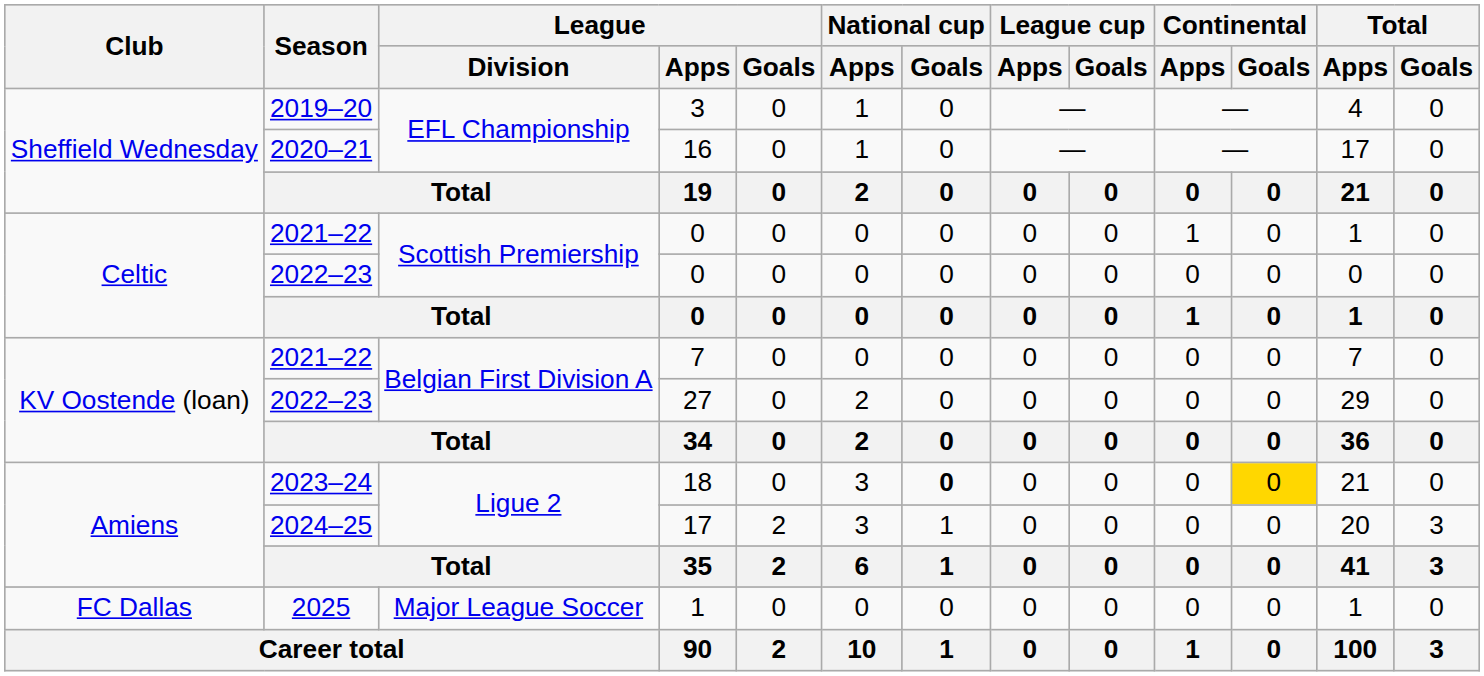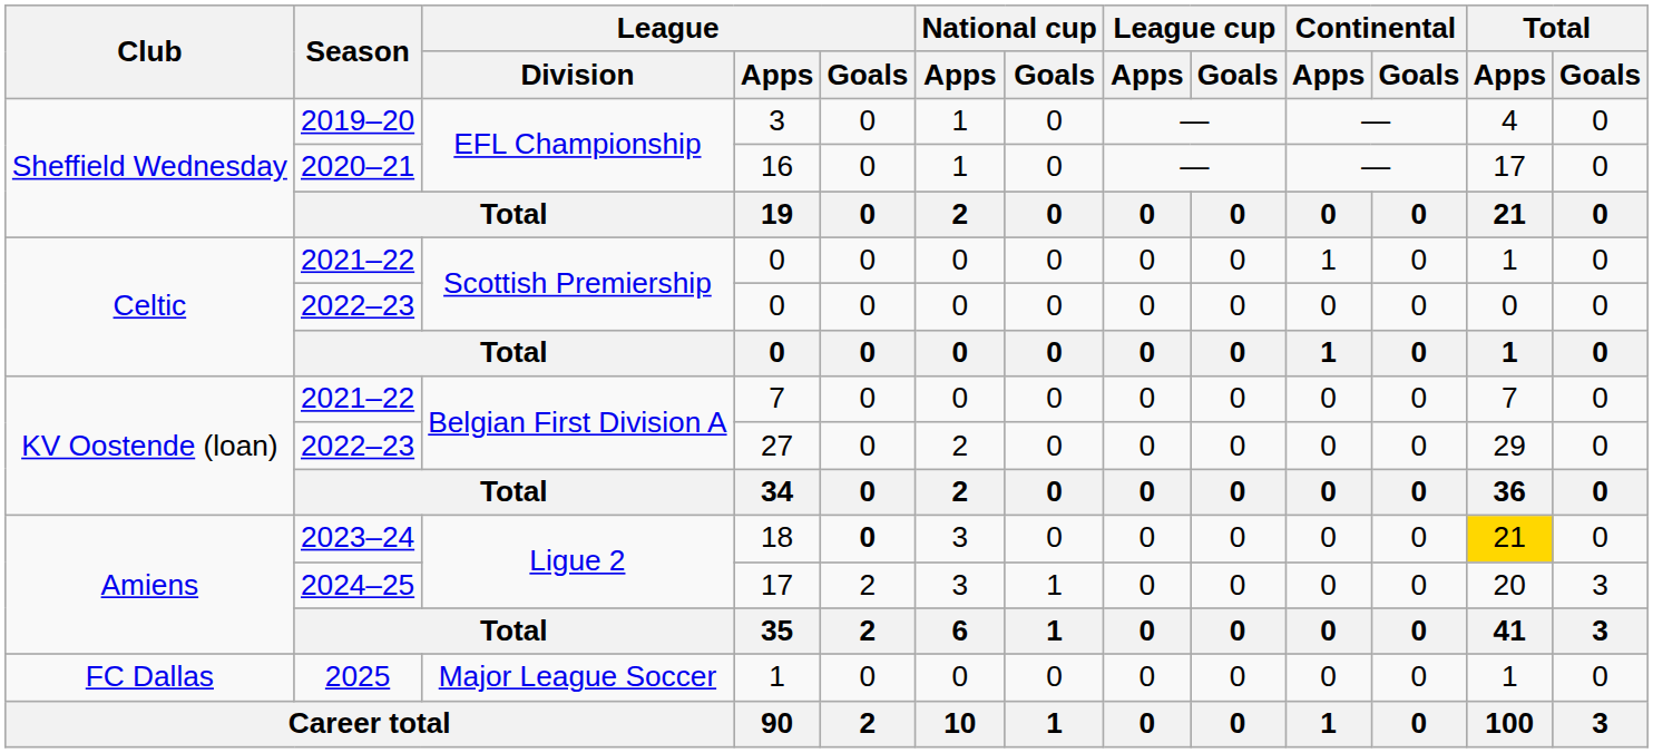18 | League / Goals: normal -> bold
18 | National cup / Goals: bold -> normal
18 | Continental / Goals: gold background -> no background
18 | Total / Apps: no background -> gold background
